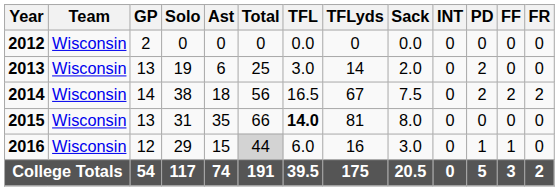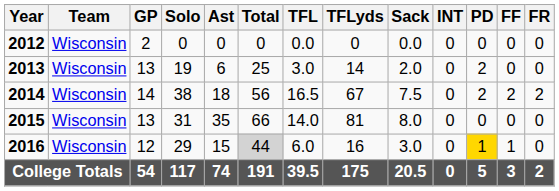2015 | TFL: bold -> normal
2016 | PD: no background -> gold background
